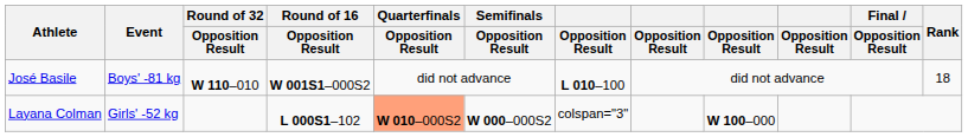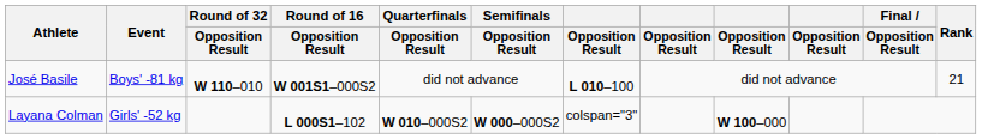José Basile | Rank: 18 -> 21
Layana Colman | Quarterfinals / Opposition Result: lightsalmon background -> no background
